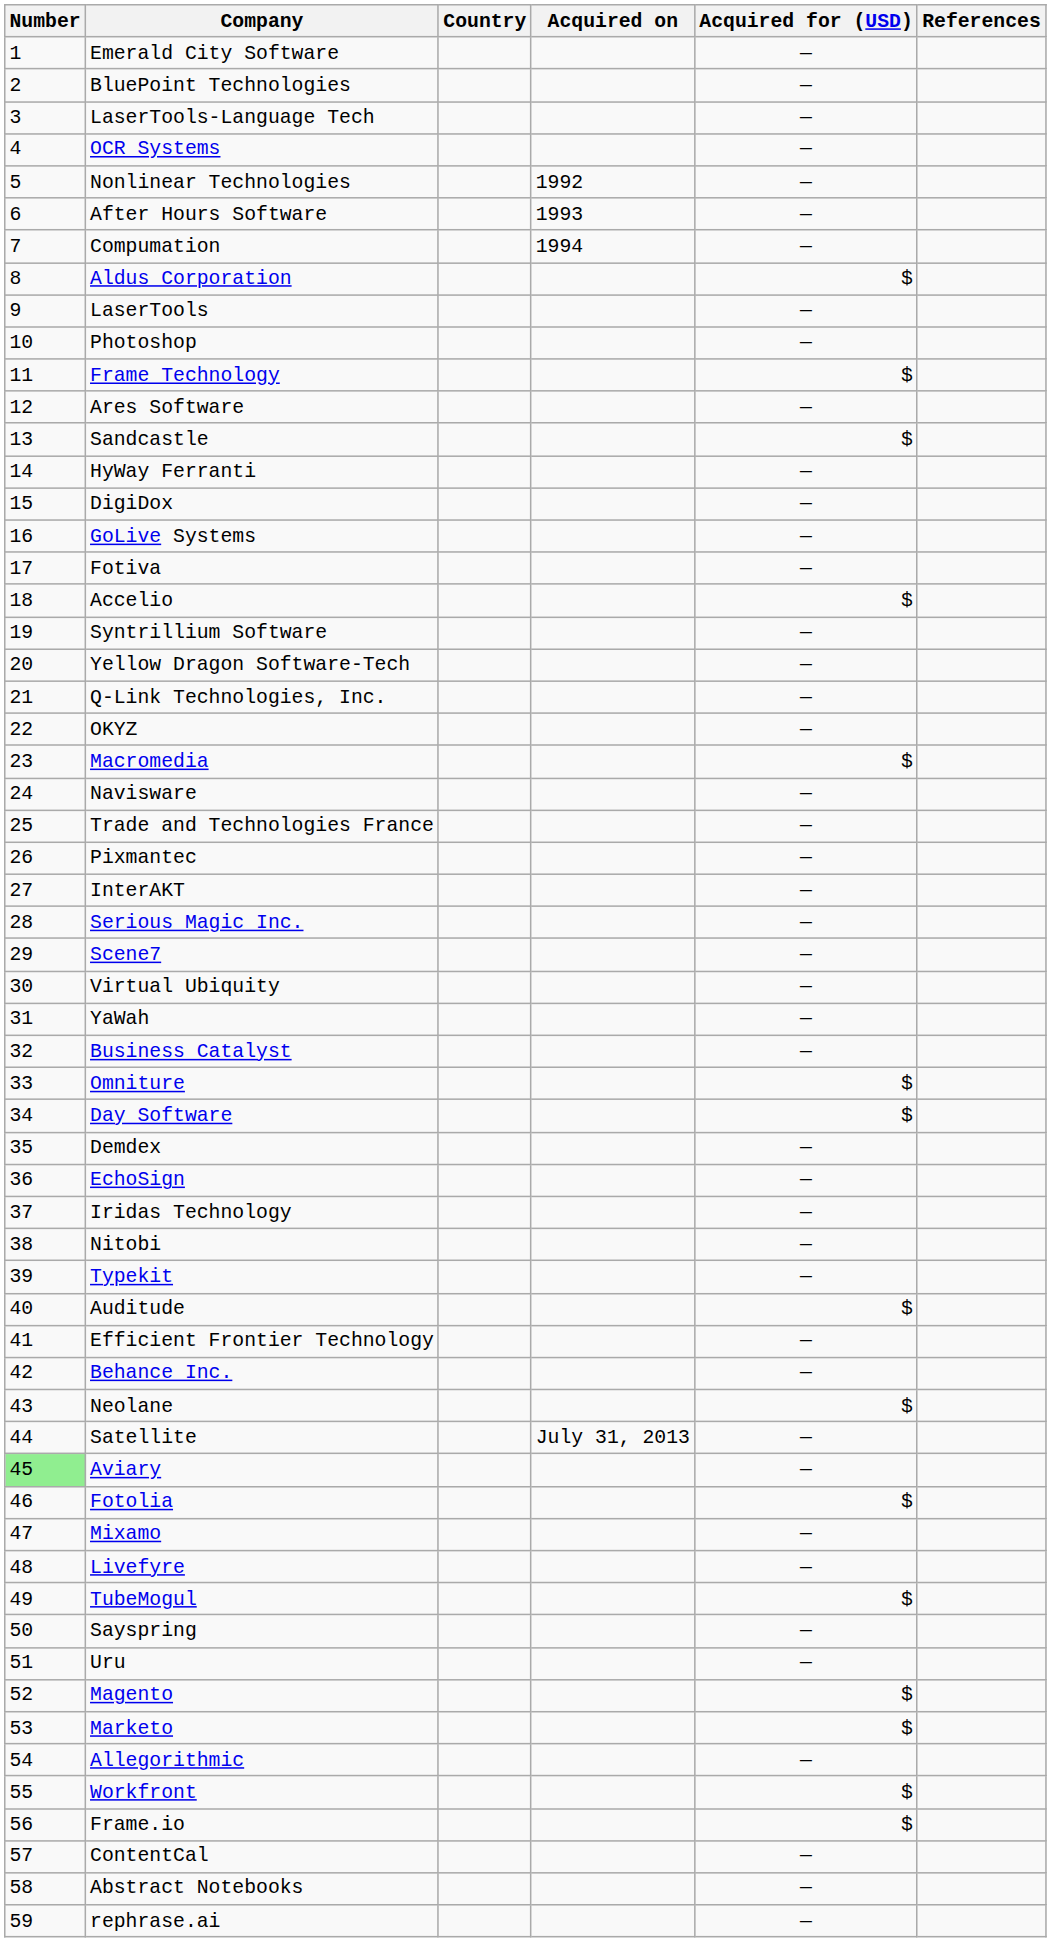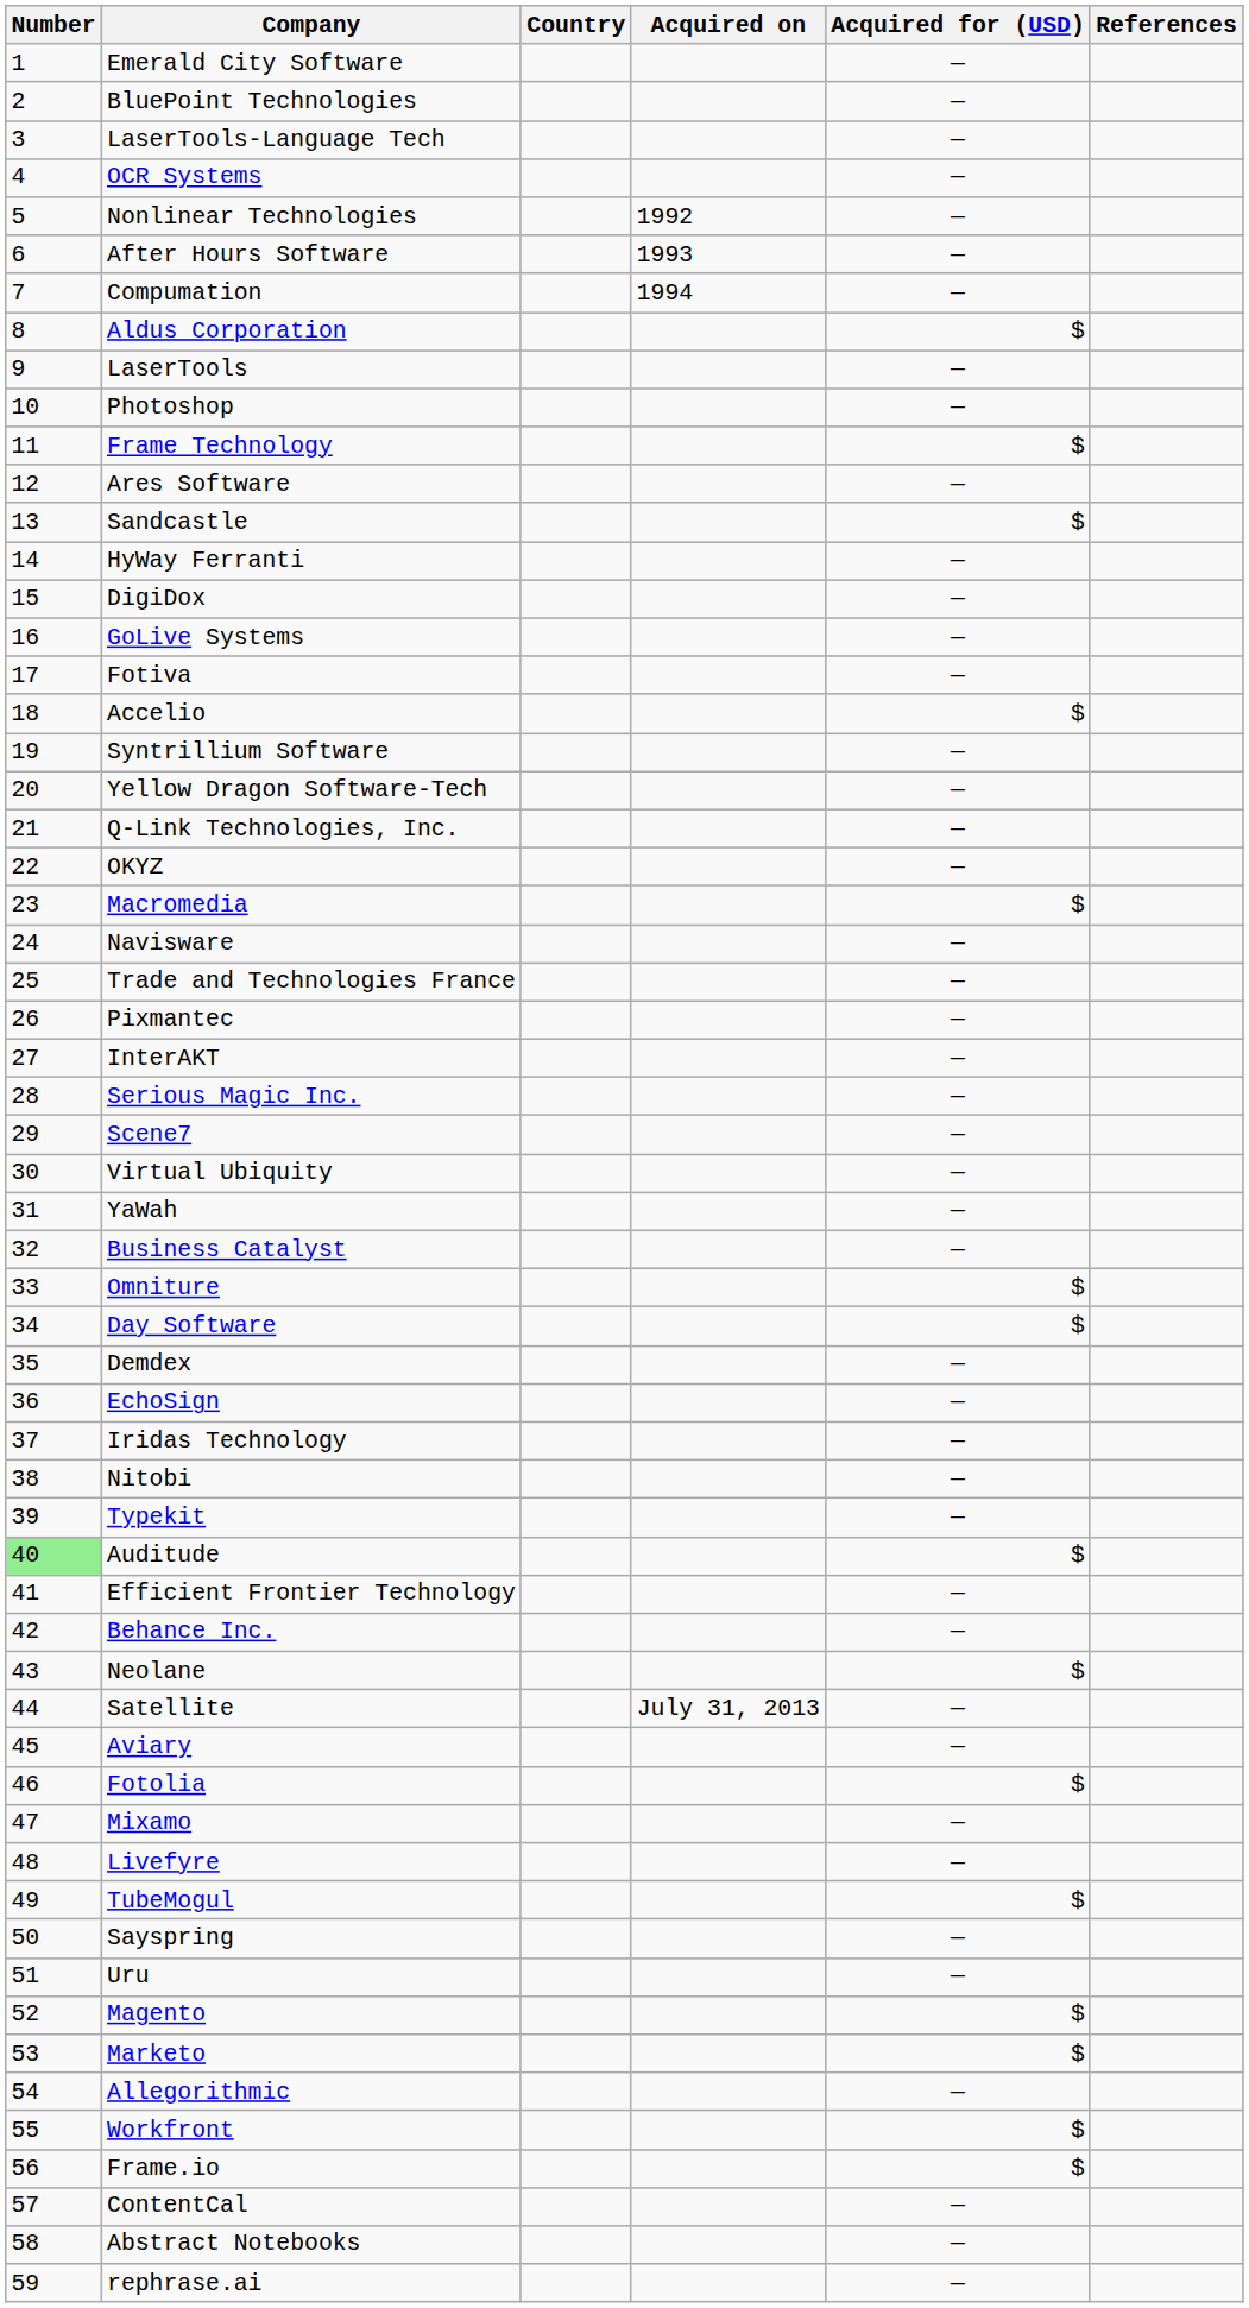Auditude | Number: no background -> lightgreen background
Aviary | Number: lightgreen background -> no background
